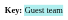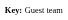Key: | column 2: paleturquoise background -> no background
